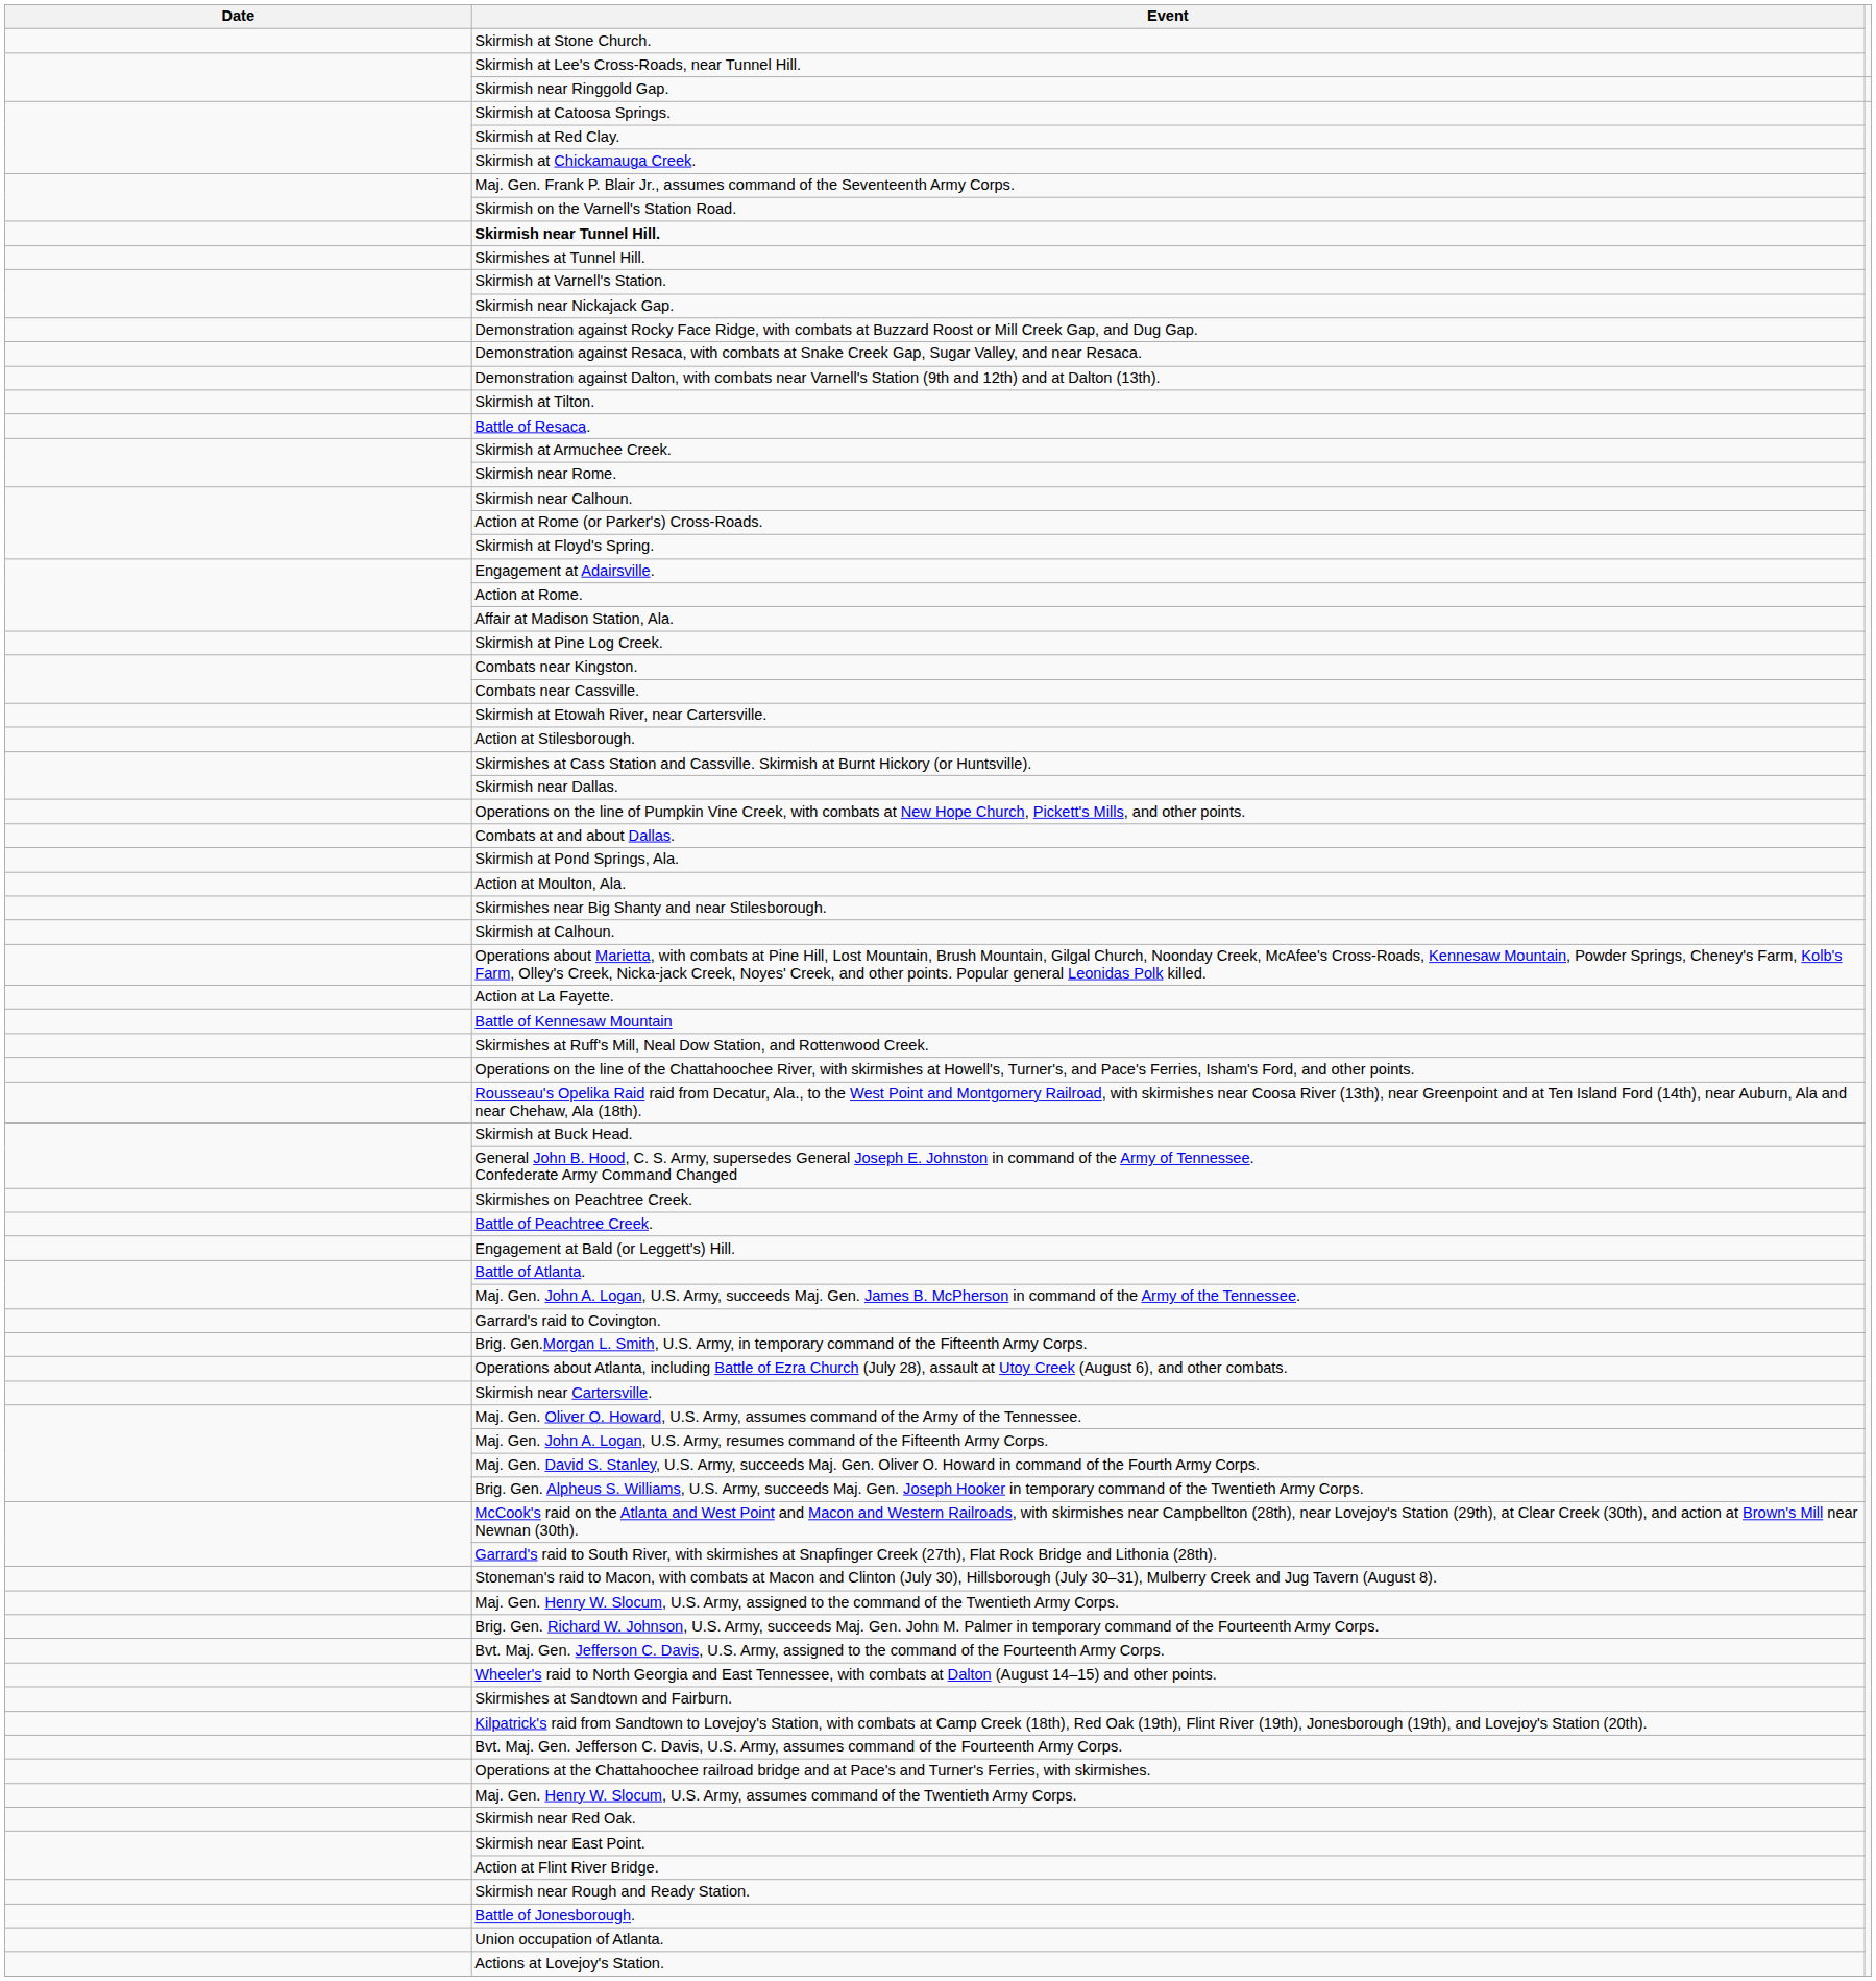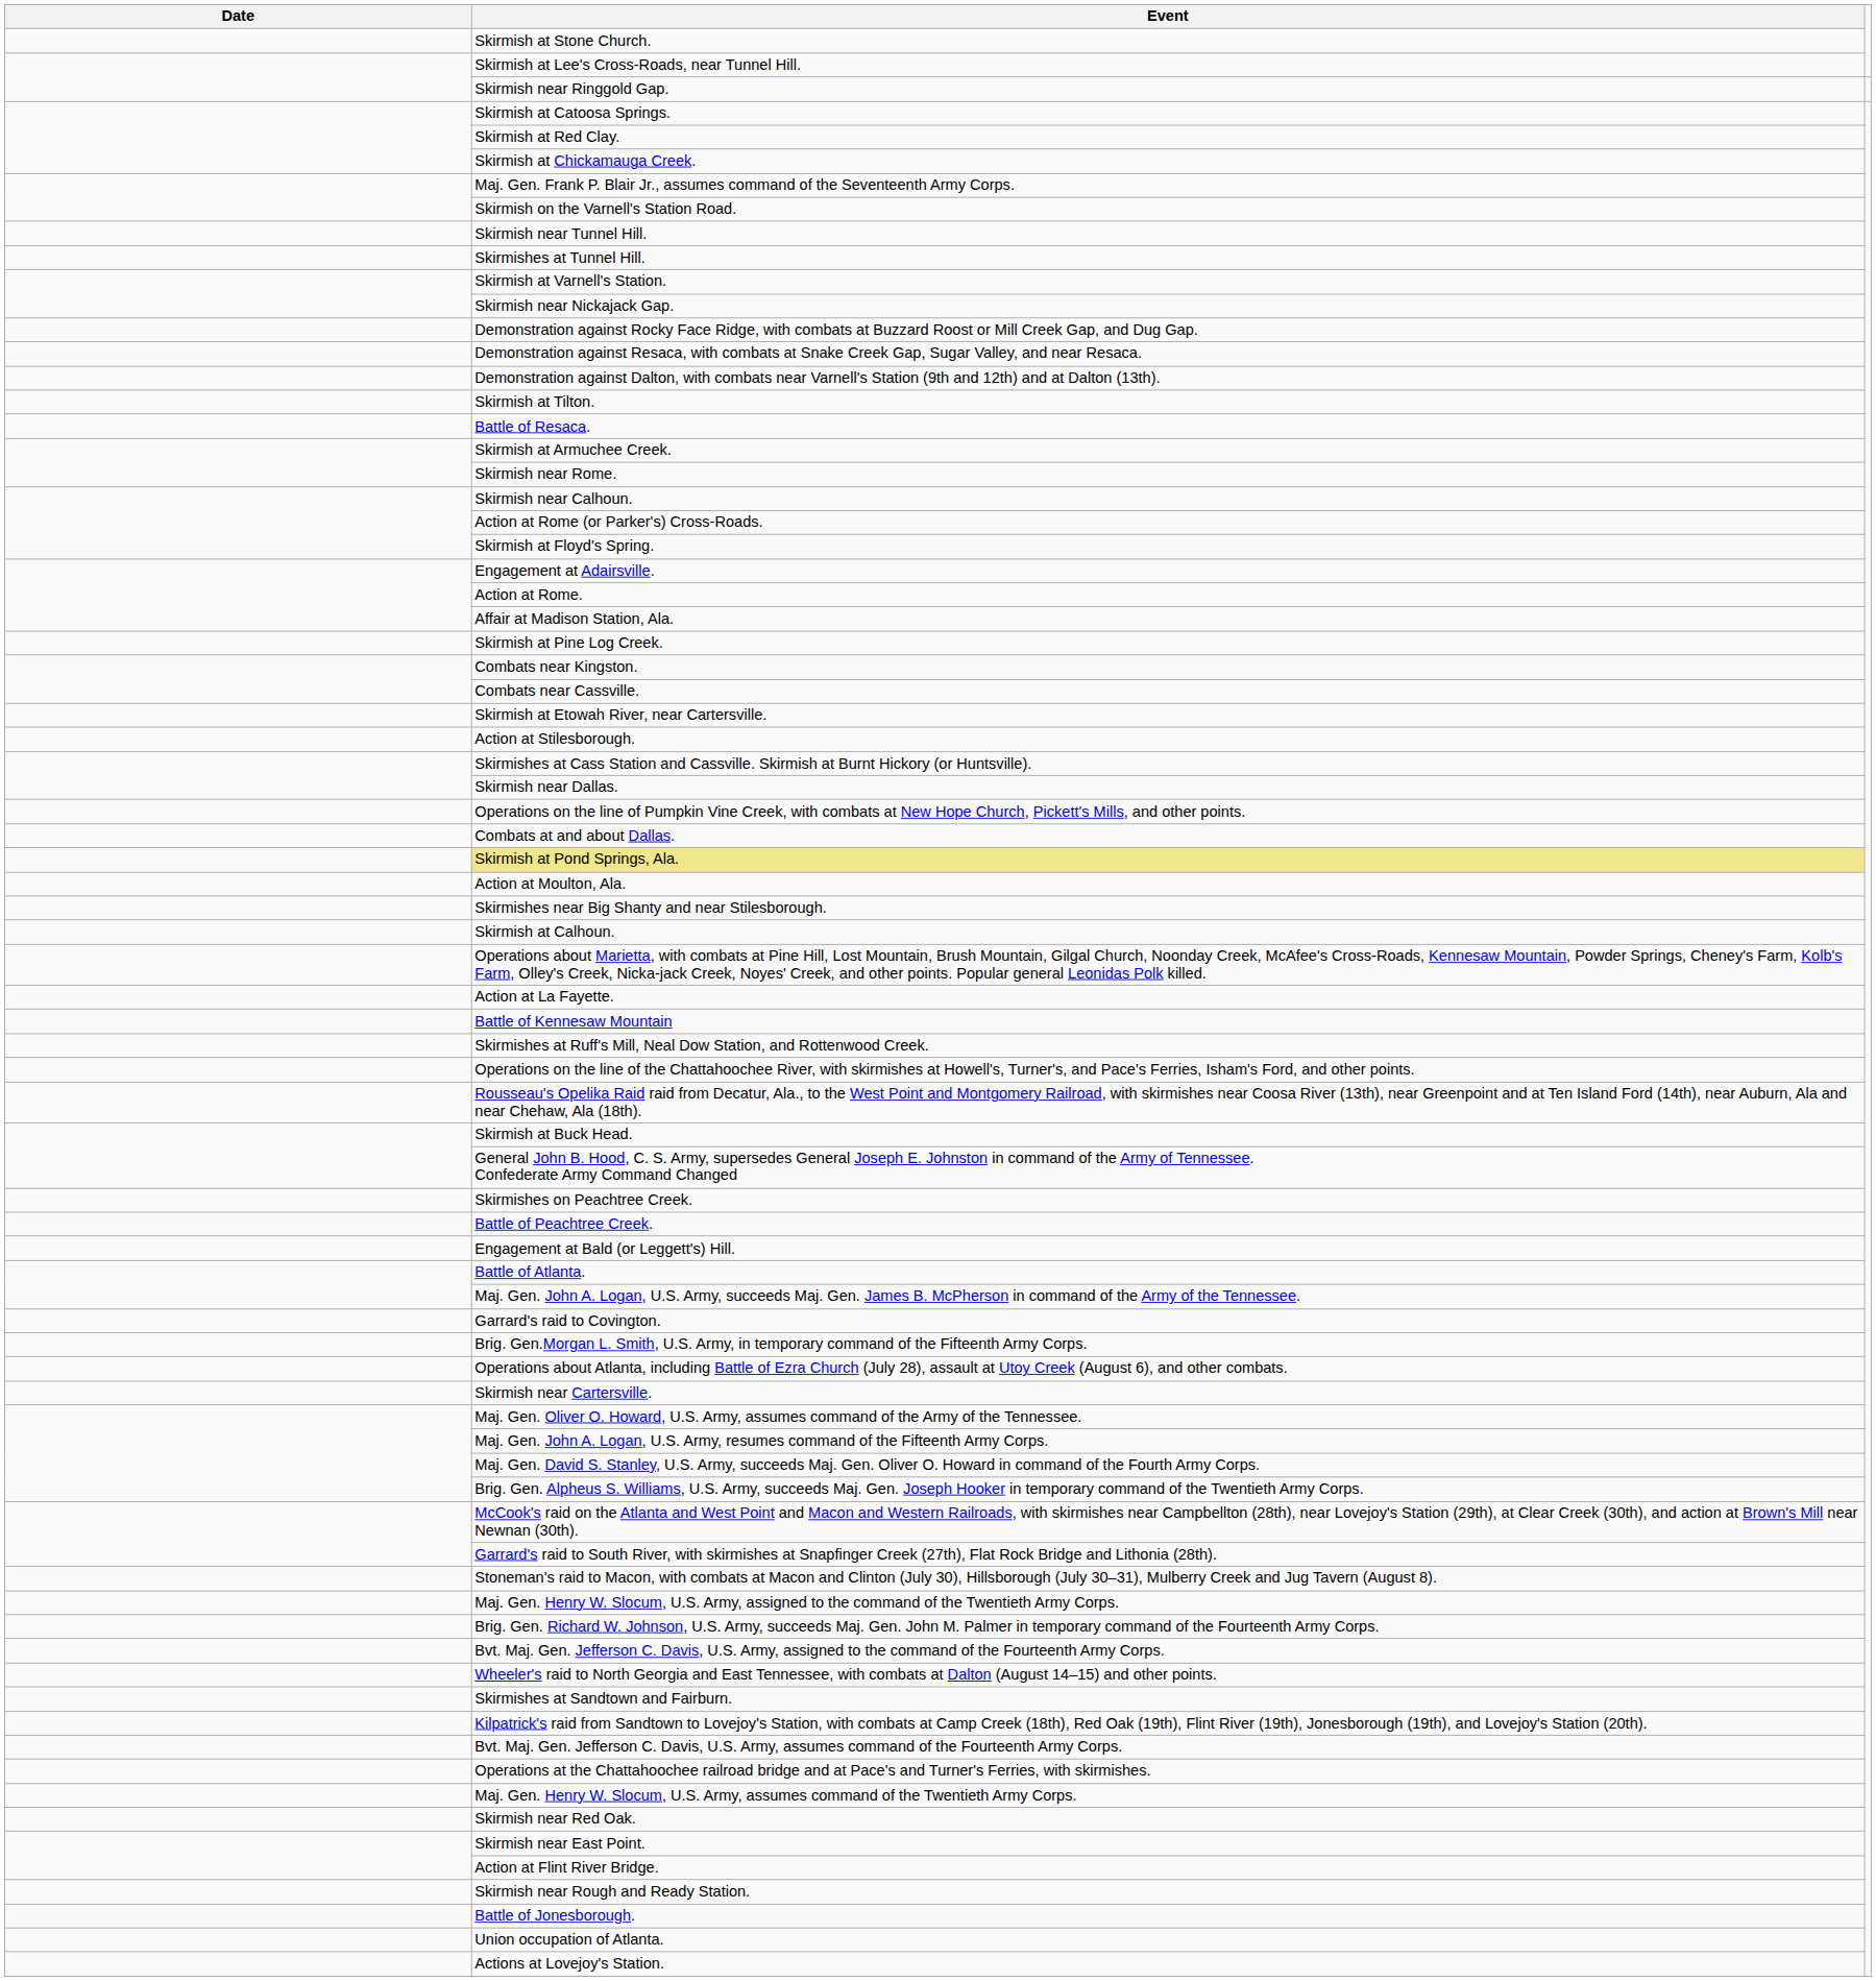Skirmish near Tunnel Hill. | Event: bold -> normal
Skirmish at Pond Springs, Ala. | Event: no background -> khaki background
